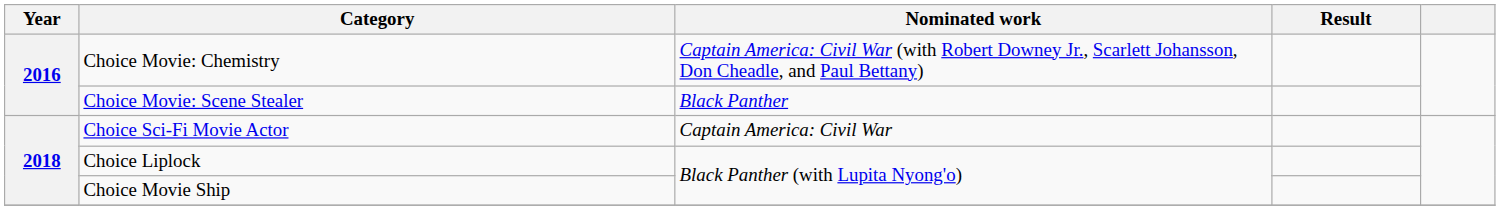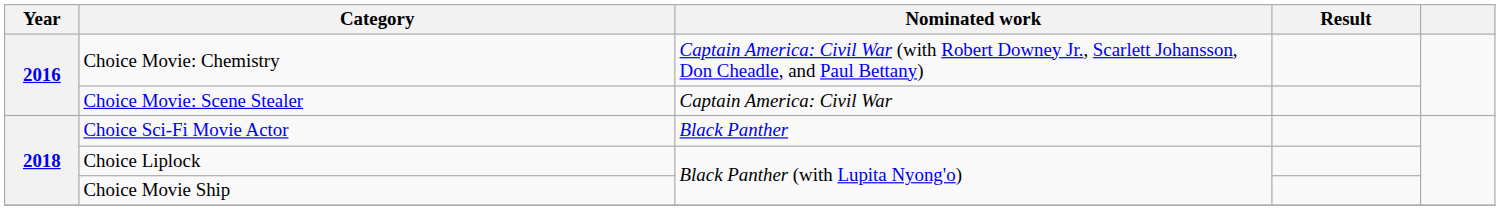Choice Movie: Scene Stealer | Nominated work: Black Panther -> Captain America: Civil War
Choice Sci-Fi Movie Actor | Nominated work: Captain America: Civil War -> Black Panther
